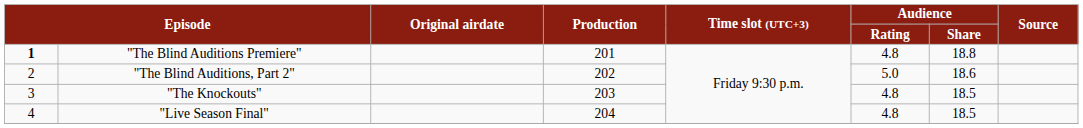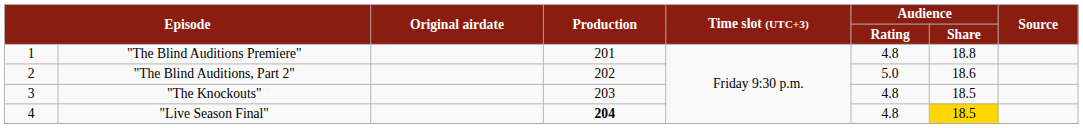"The Blind Auditions Premiere" | column 1: bold -> normal
"Live Season Final" | Production: normal -> bold
"Live Season Final" | Audience / Share: no background -> gold background
